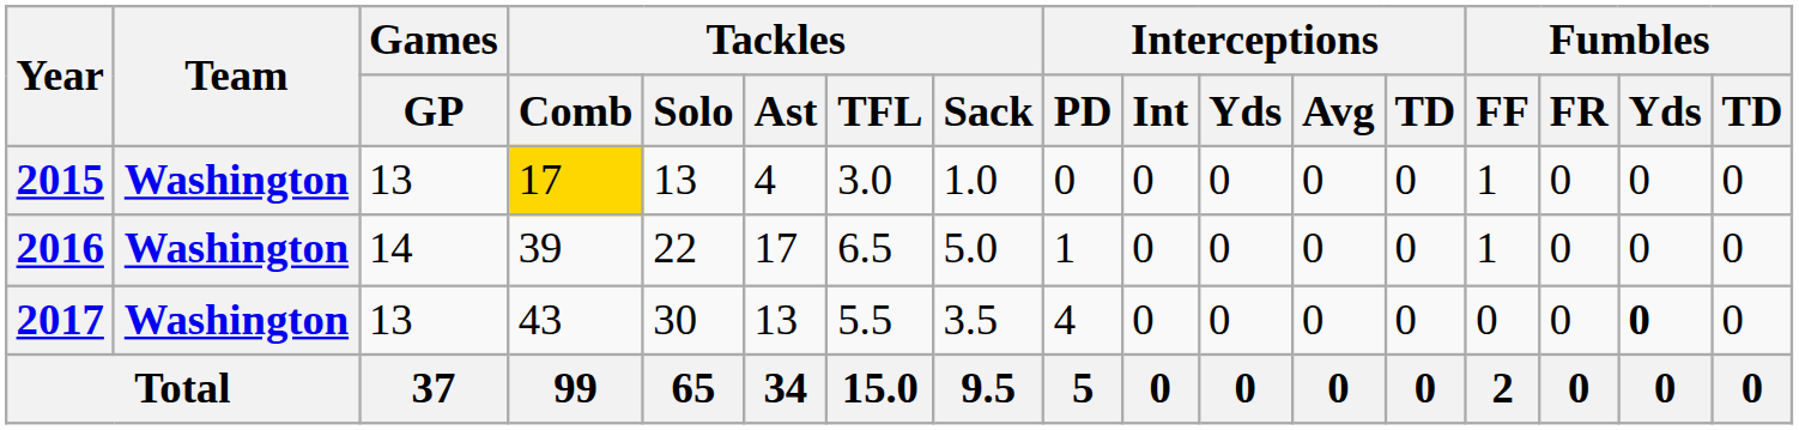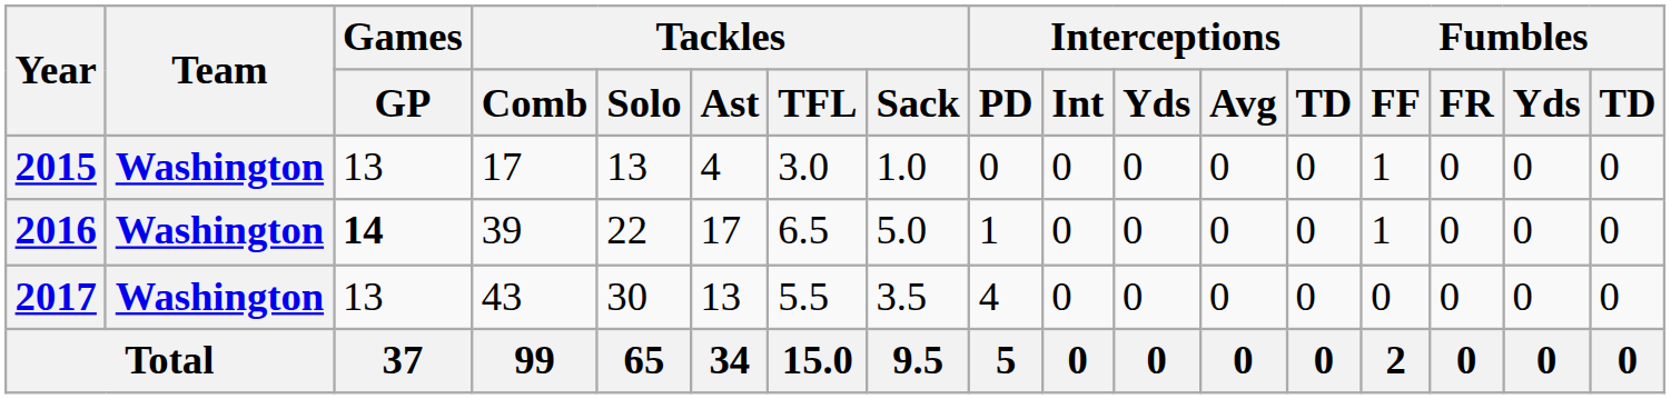2015 | Tackles / Comb: gold background -> no background
2016 | Games / GP: normal -> bold
2017 | Fumbles / Yds: bold -> normal
